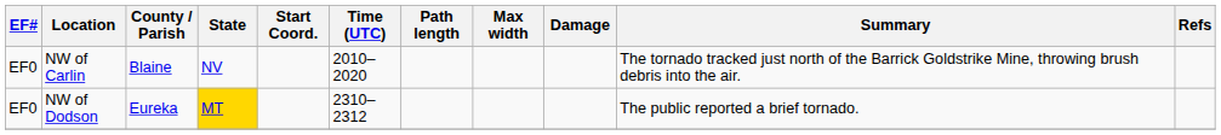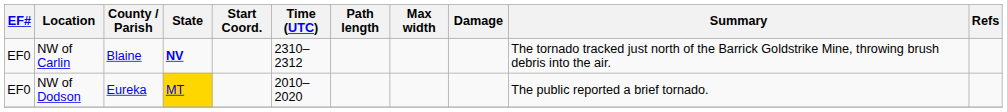NW of Carlin | State: normal -> bold
NW of Carlin | Time (UTC): 2010–2020 -> 2310–2312
NW of Dodson | Time (UTC): 2310–2312 -> 2010–2020
